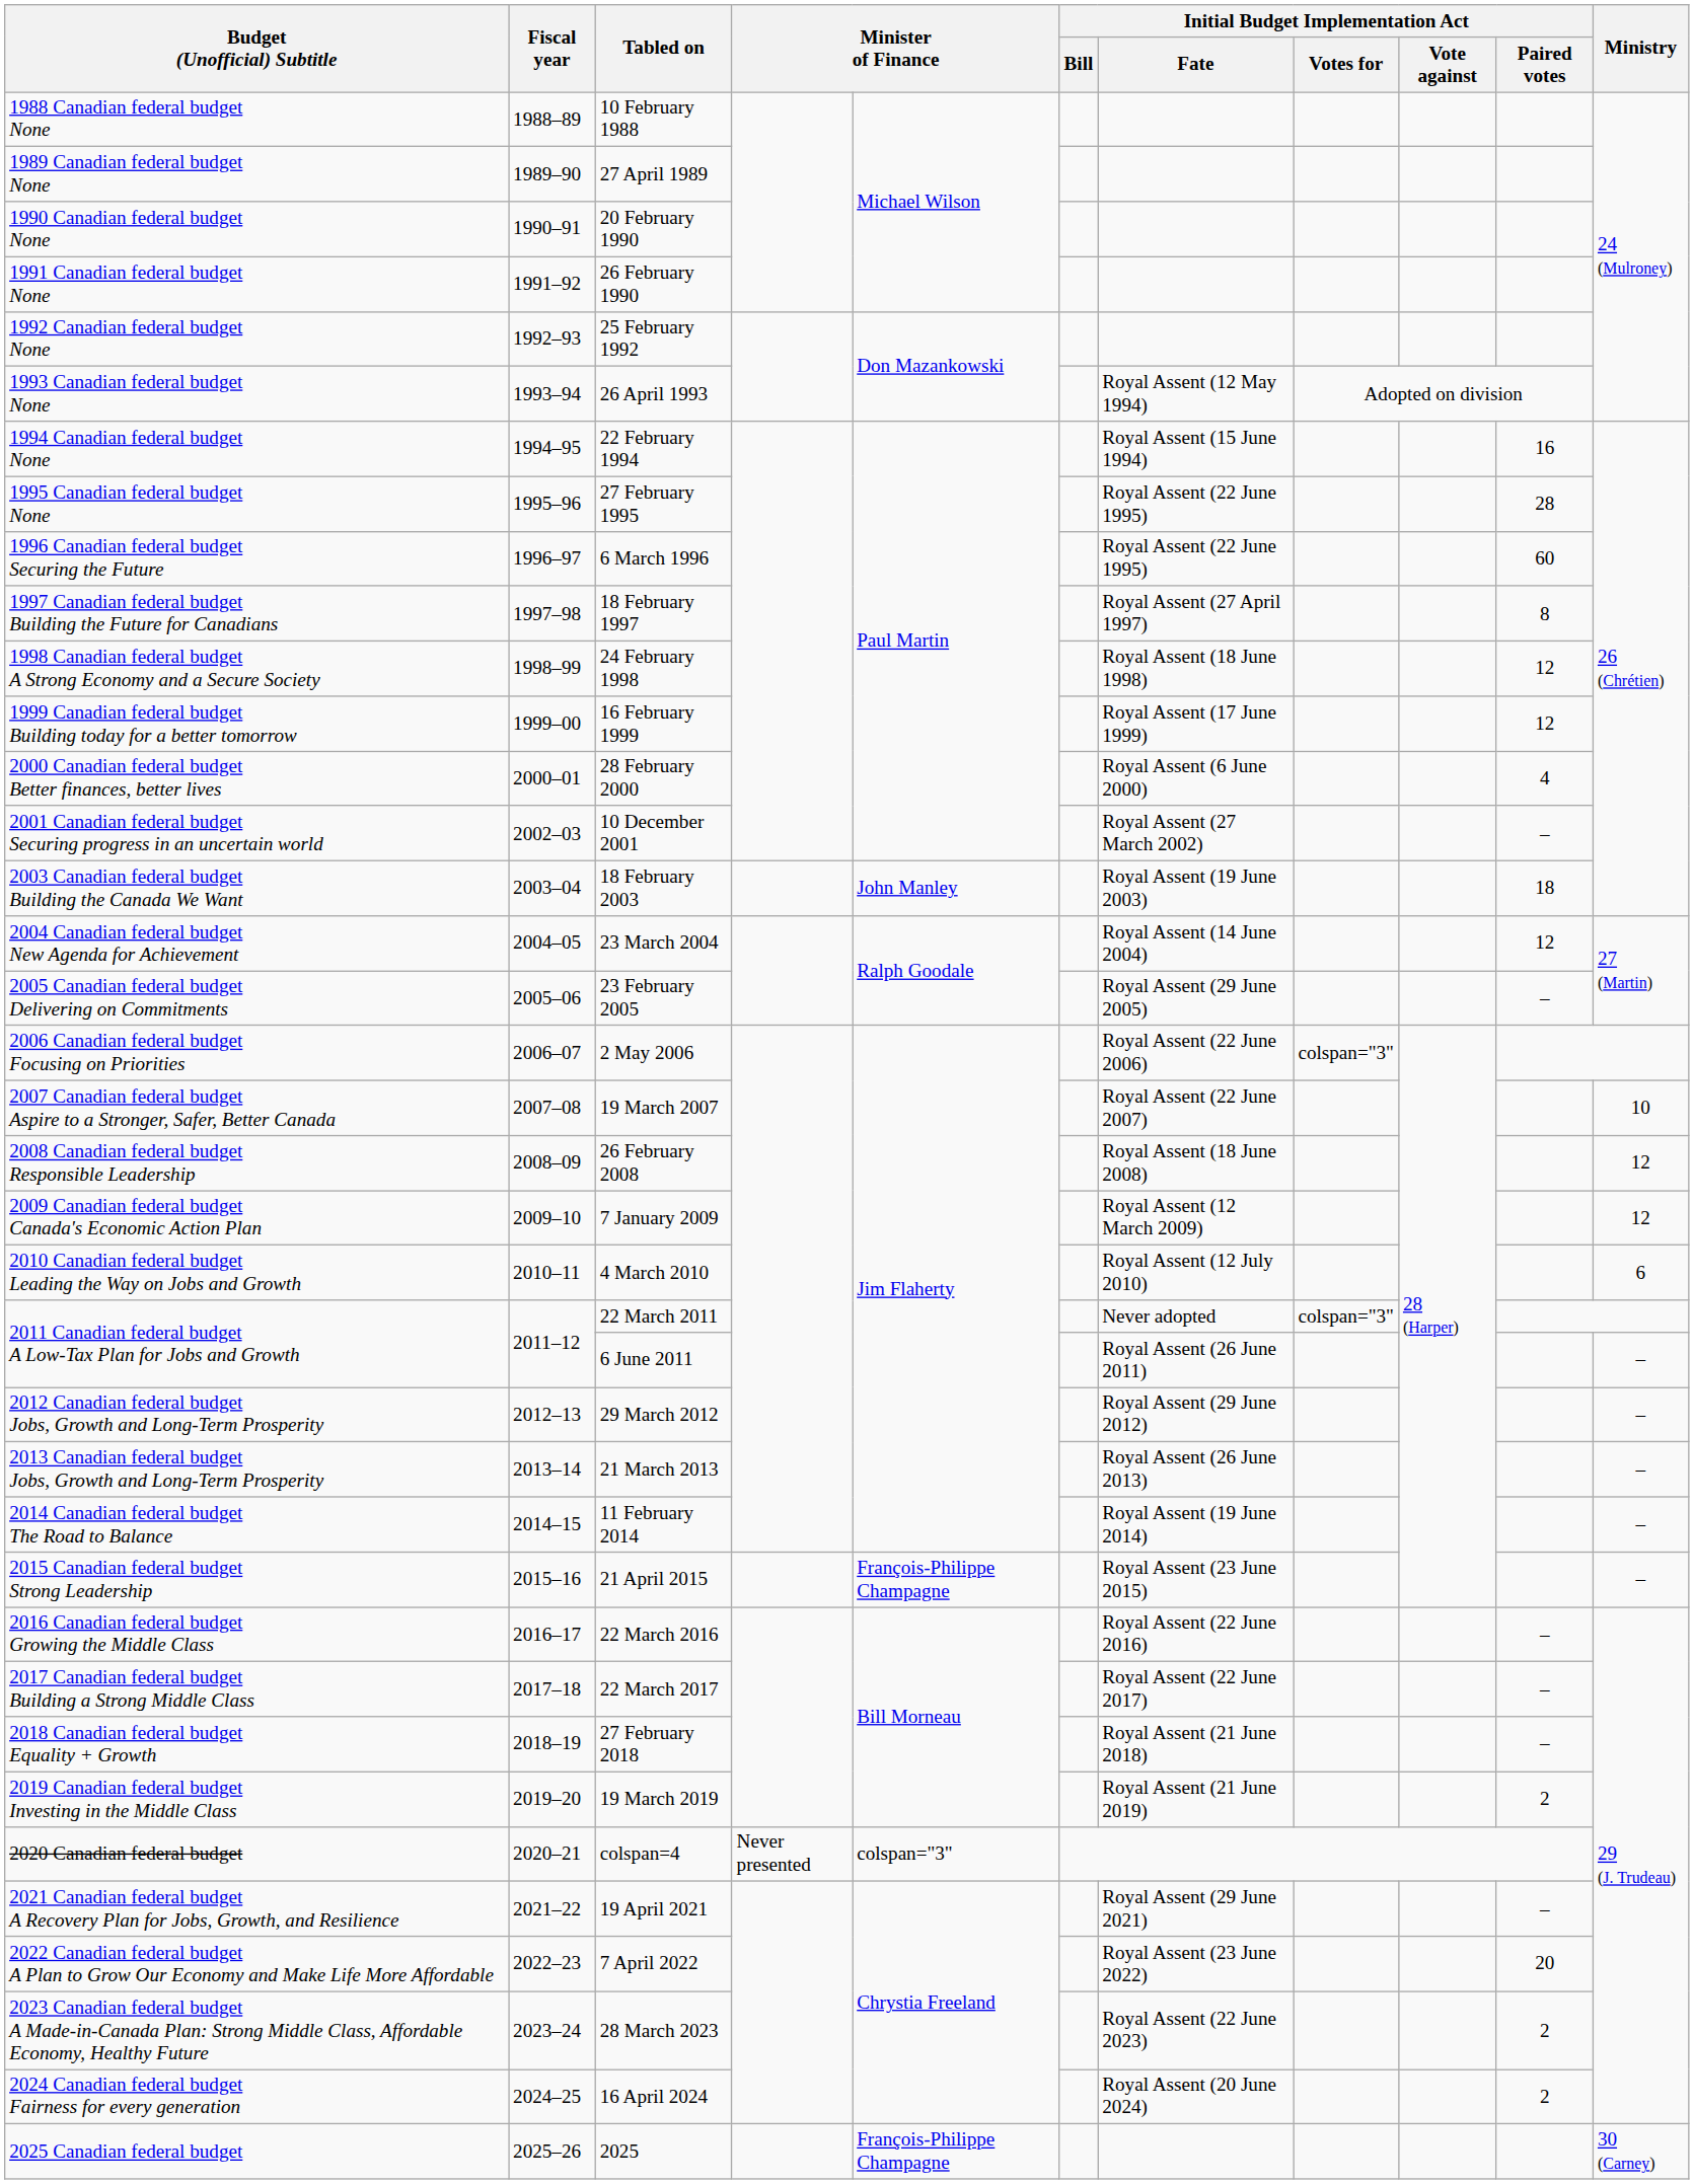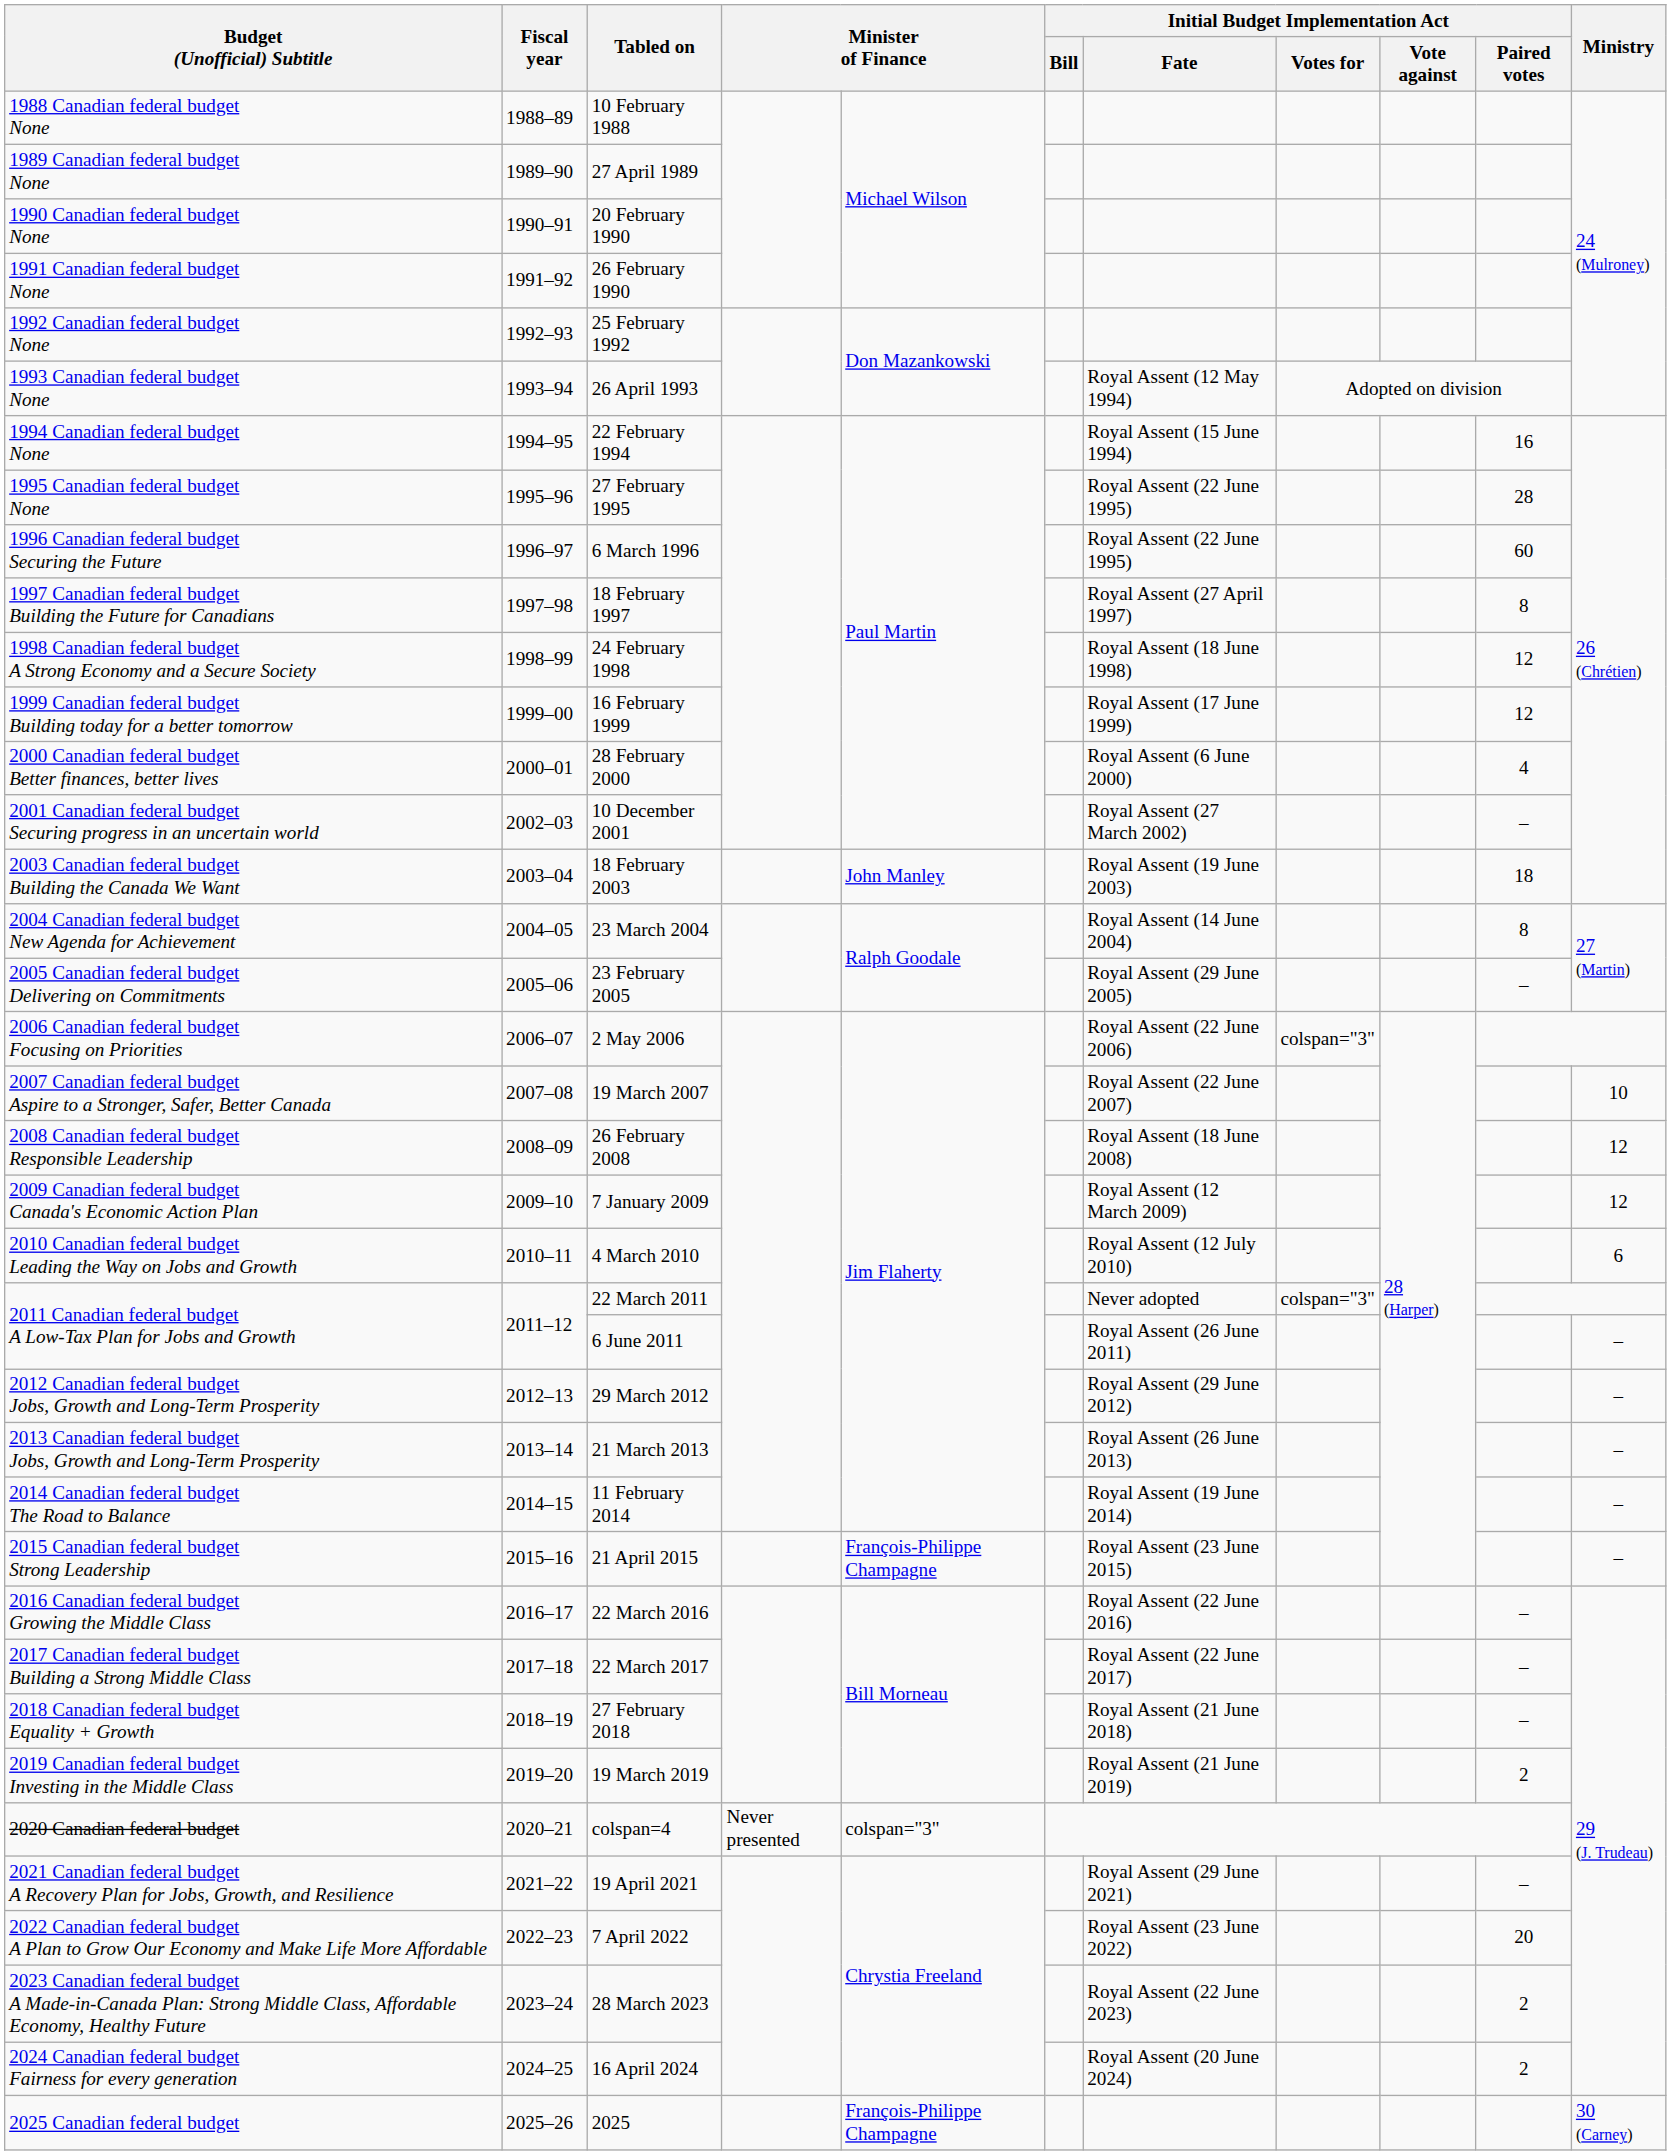23 March 2004 | Initial Budget Implementation Act / Paired votes: 12 -> 8
